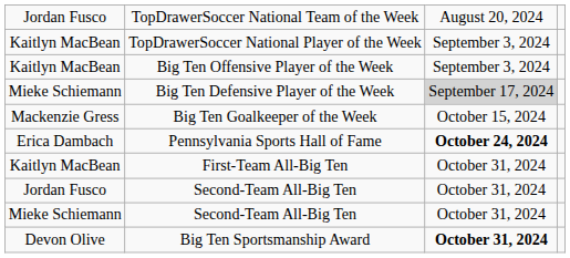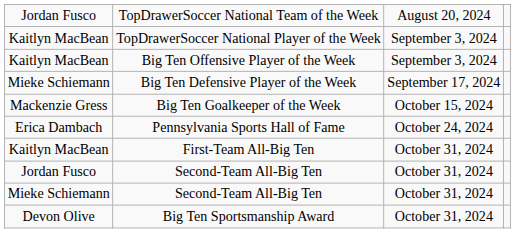Big Ten Defensive Player of the Week | column 3: lightgrey background -> no background
Pennsylvania Sports Hall of Fame | column 3: bold -> normal
Big Ten Sportsmanship Award | column 3: bold -> normal
